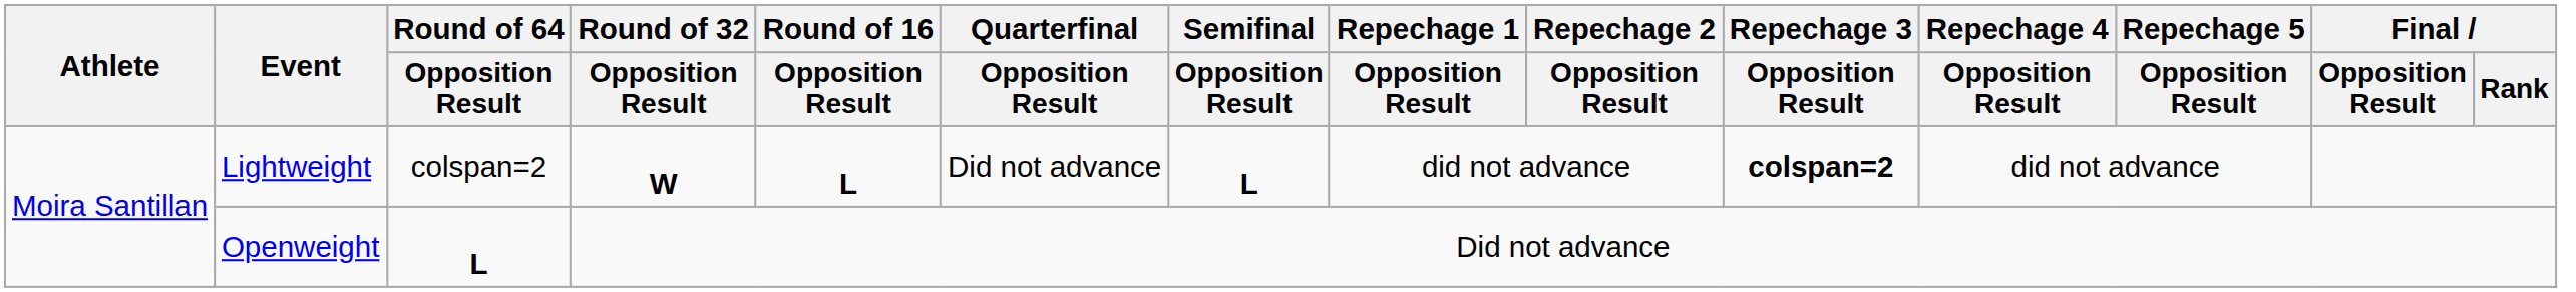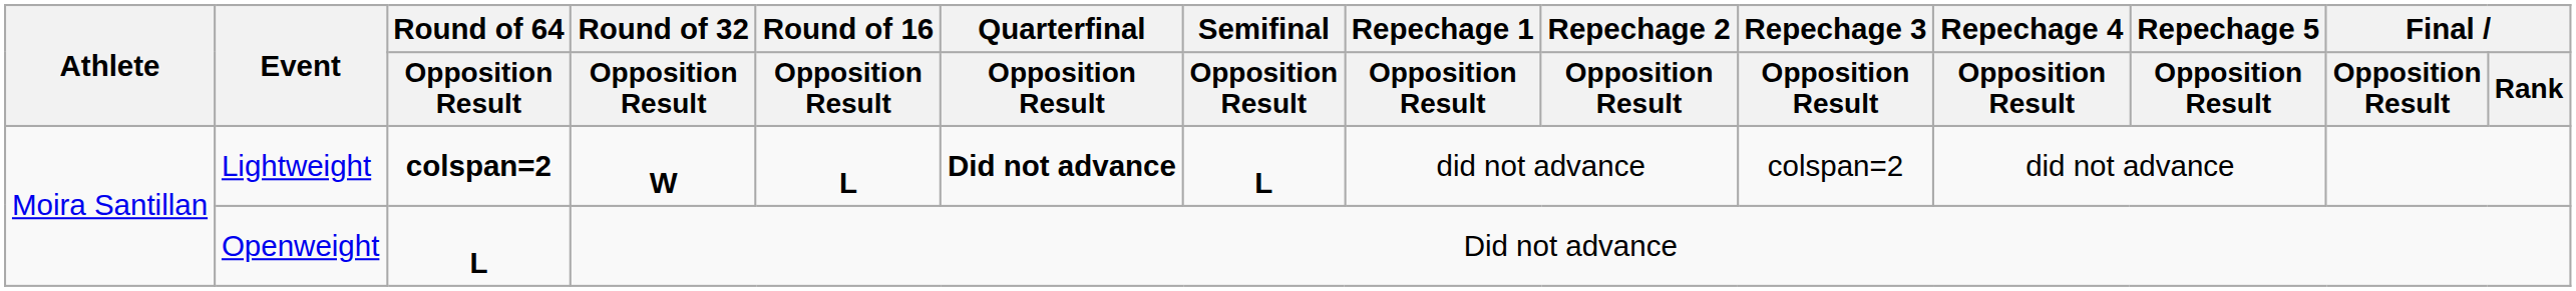Lightweight | Round of 64 / Opposition Result: normal -> bold
Lightweight | Quarterfinal / Opposition Result: normal -> bold
Lightweight | Repechage 3 / Opposition Result: bold -> normal
